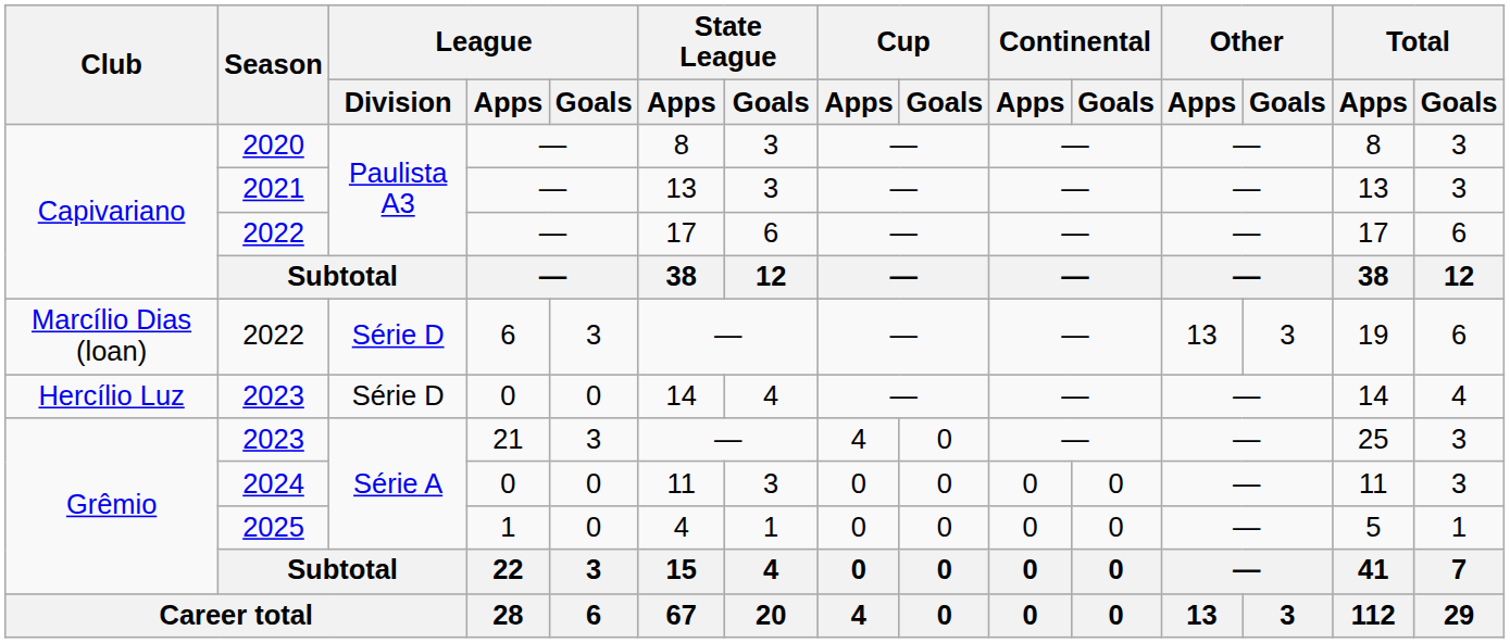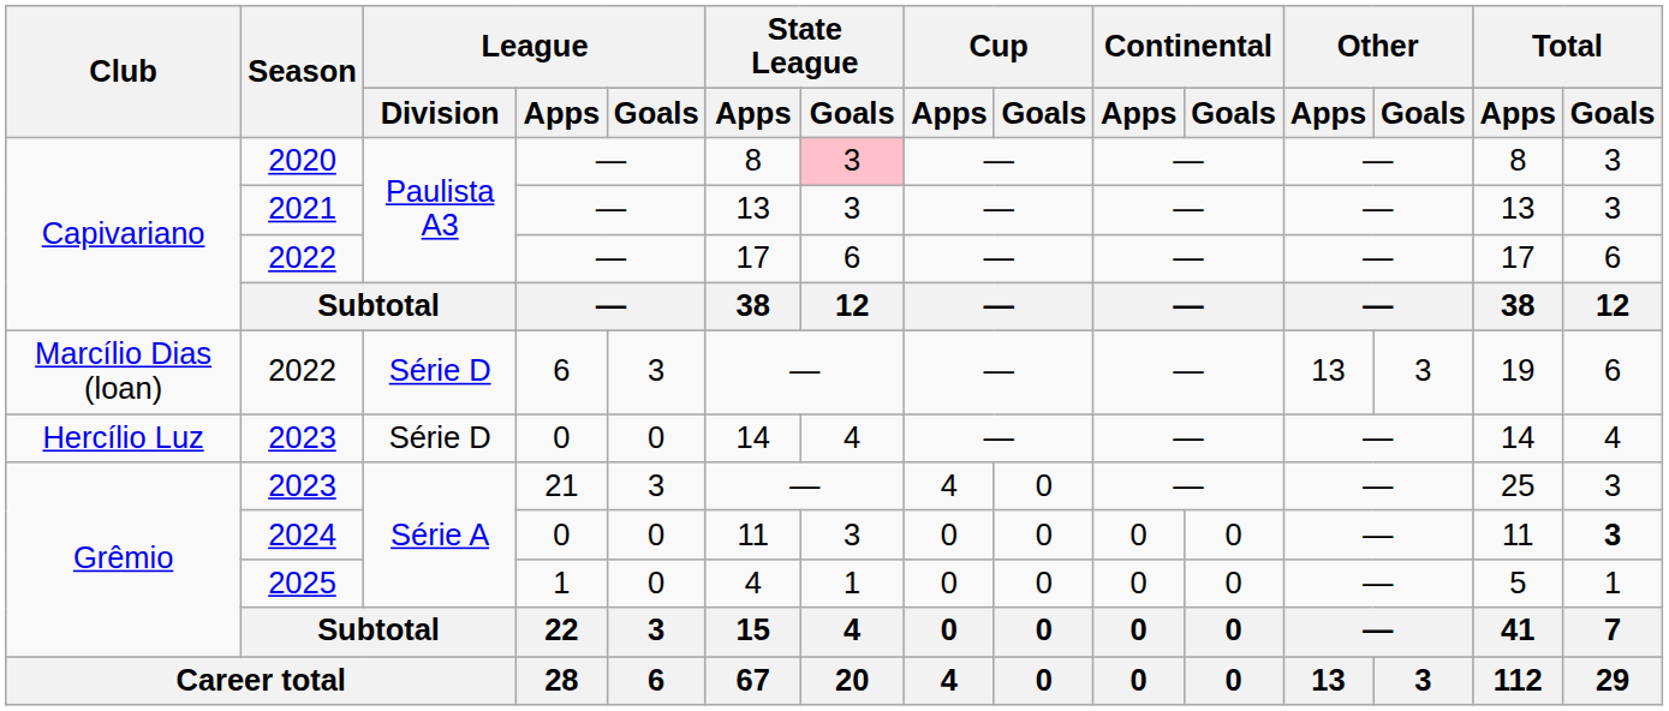2020 | State League / Goals: no background -> pink background
2024 | Total / Goals: normal -> bold
